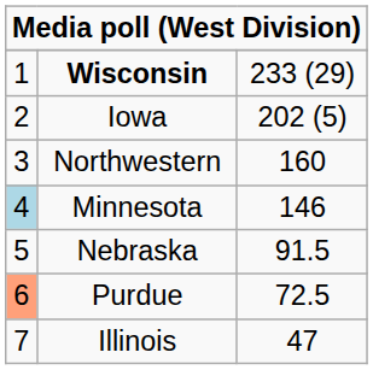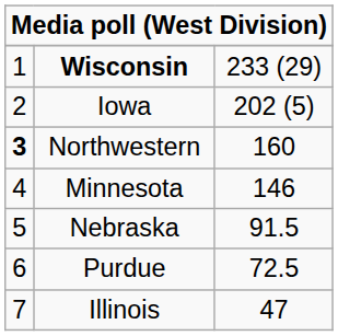Northwestern | column 1: normal -> bold
Minnesota | column 1: lightblue background -> no background
Purdue | column 1: lightsalmon background -> no background
